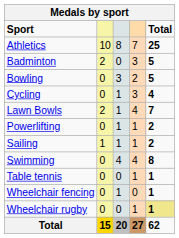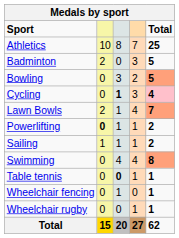Bowling | Total: no background -> lightsalmon background
Cycling | column 3: normal -> bold
Cycling | Total: no background -> pink background
Lawn Bowls | Total: no background -> lightsalmon background
Powerlifting | column 2: normal -> bold
Swimming | Total: no background -> lightsalmon background
Table tennis | column 3: normal -> bold
Wheelchair rugby | Total: khaki background -> no background
